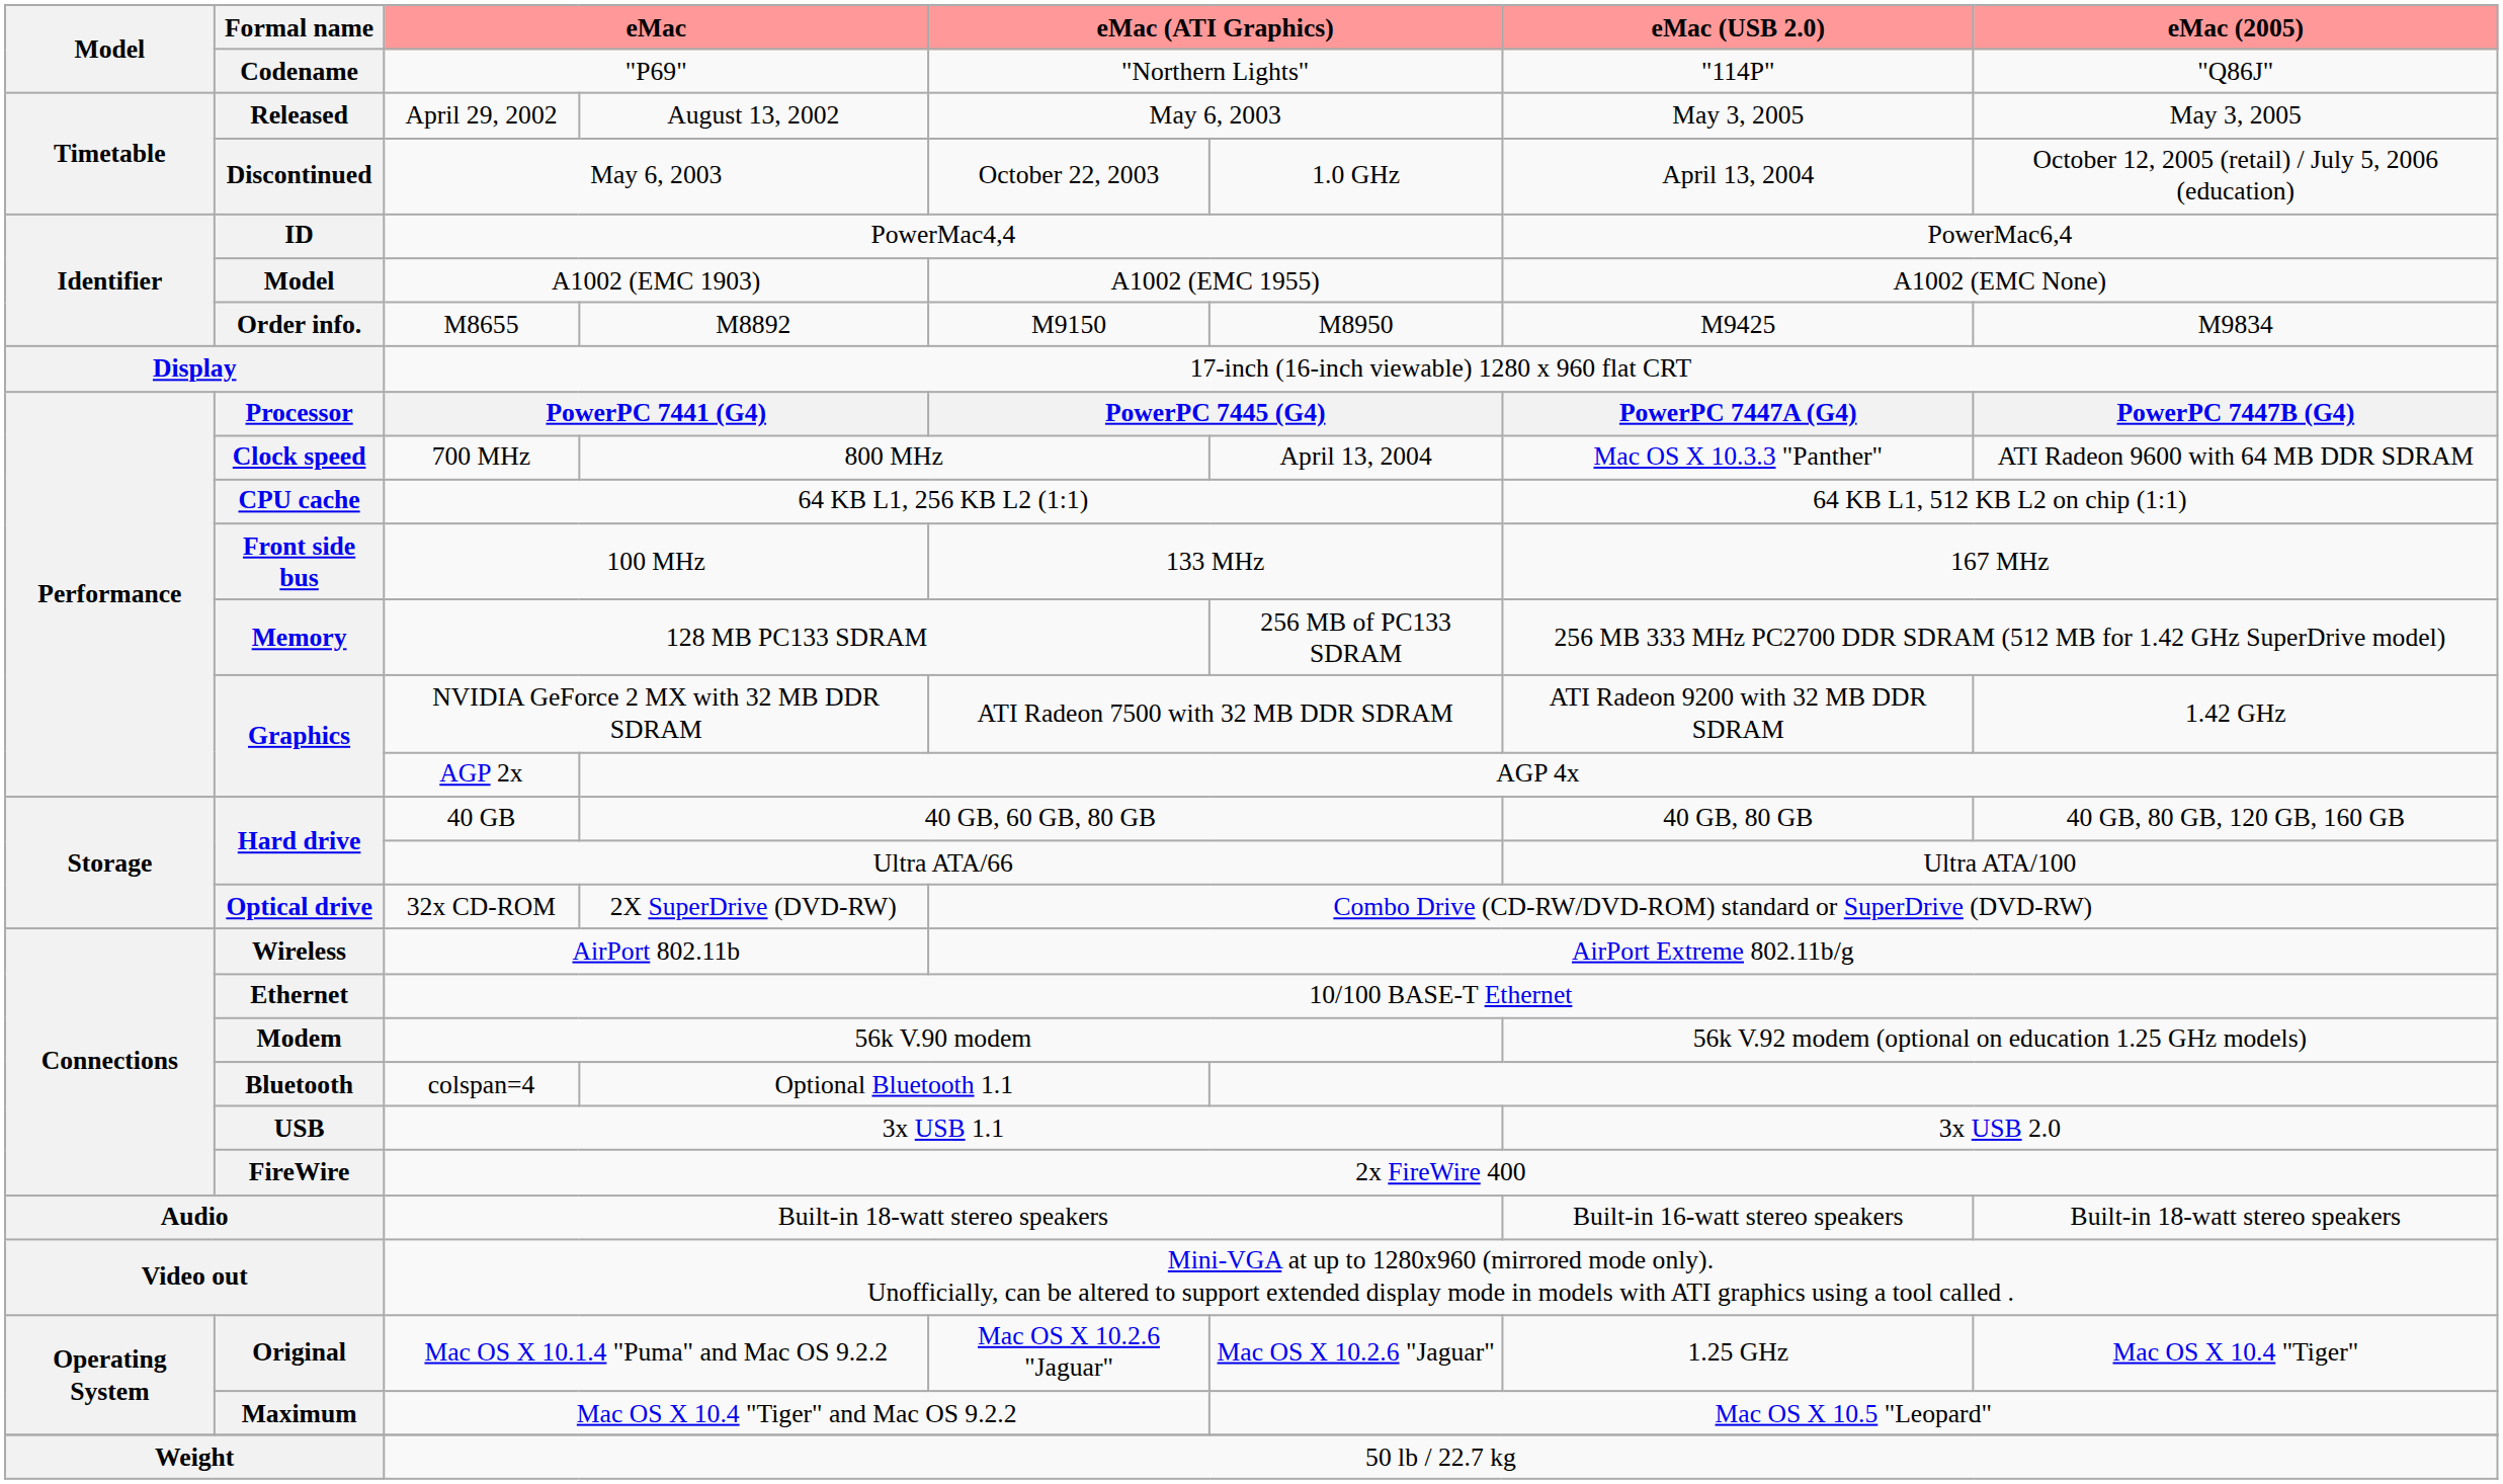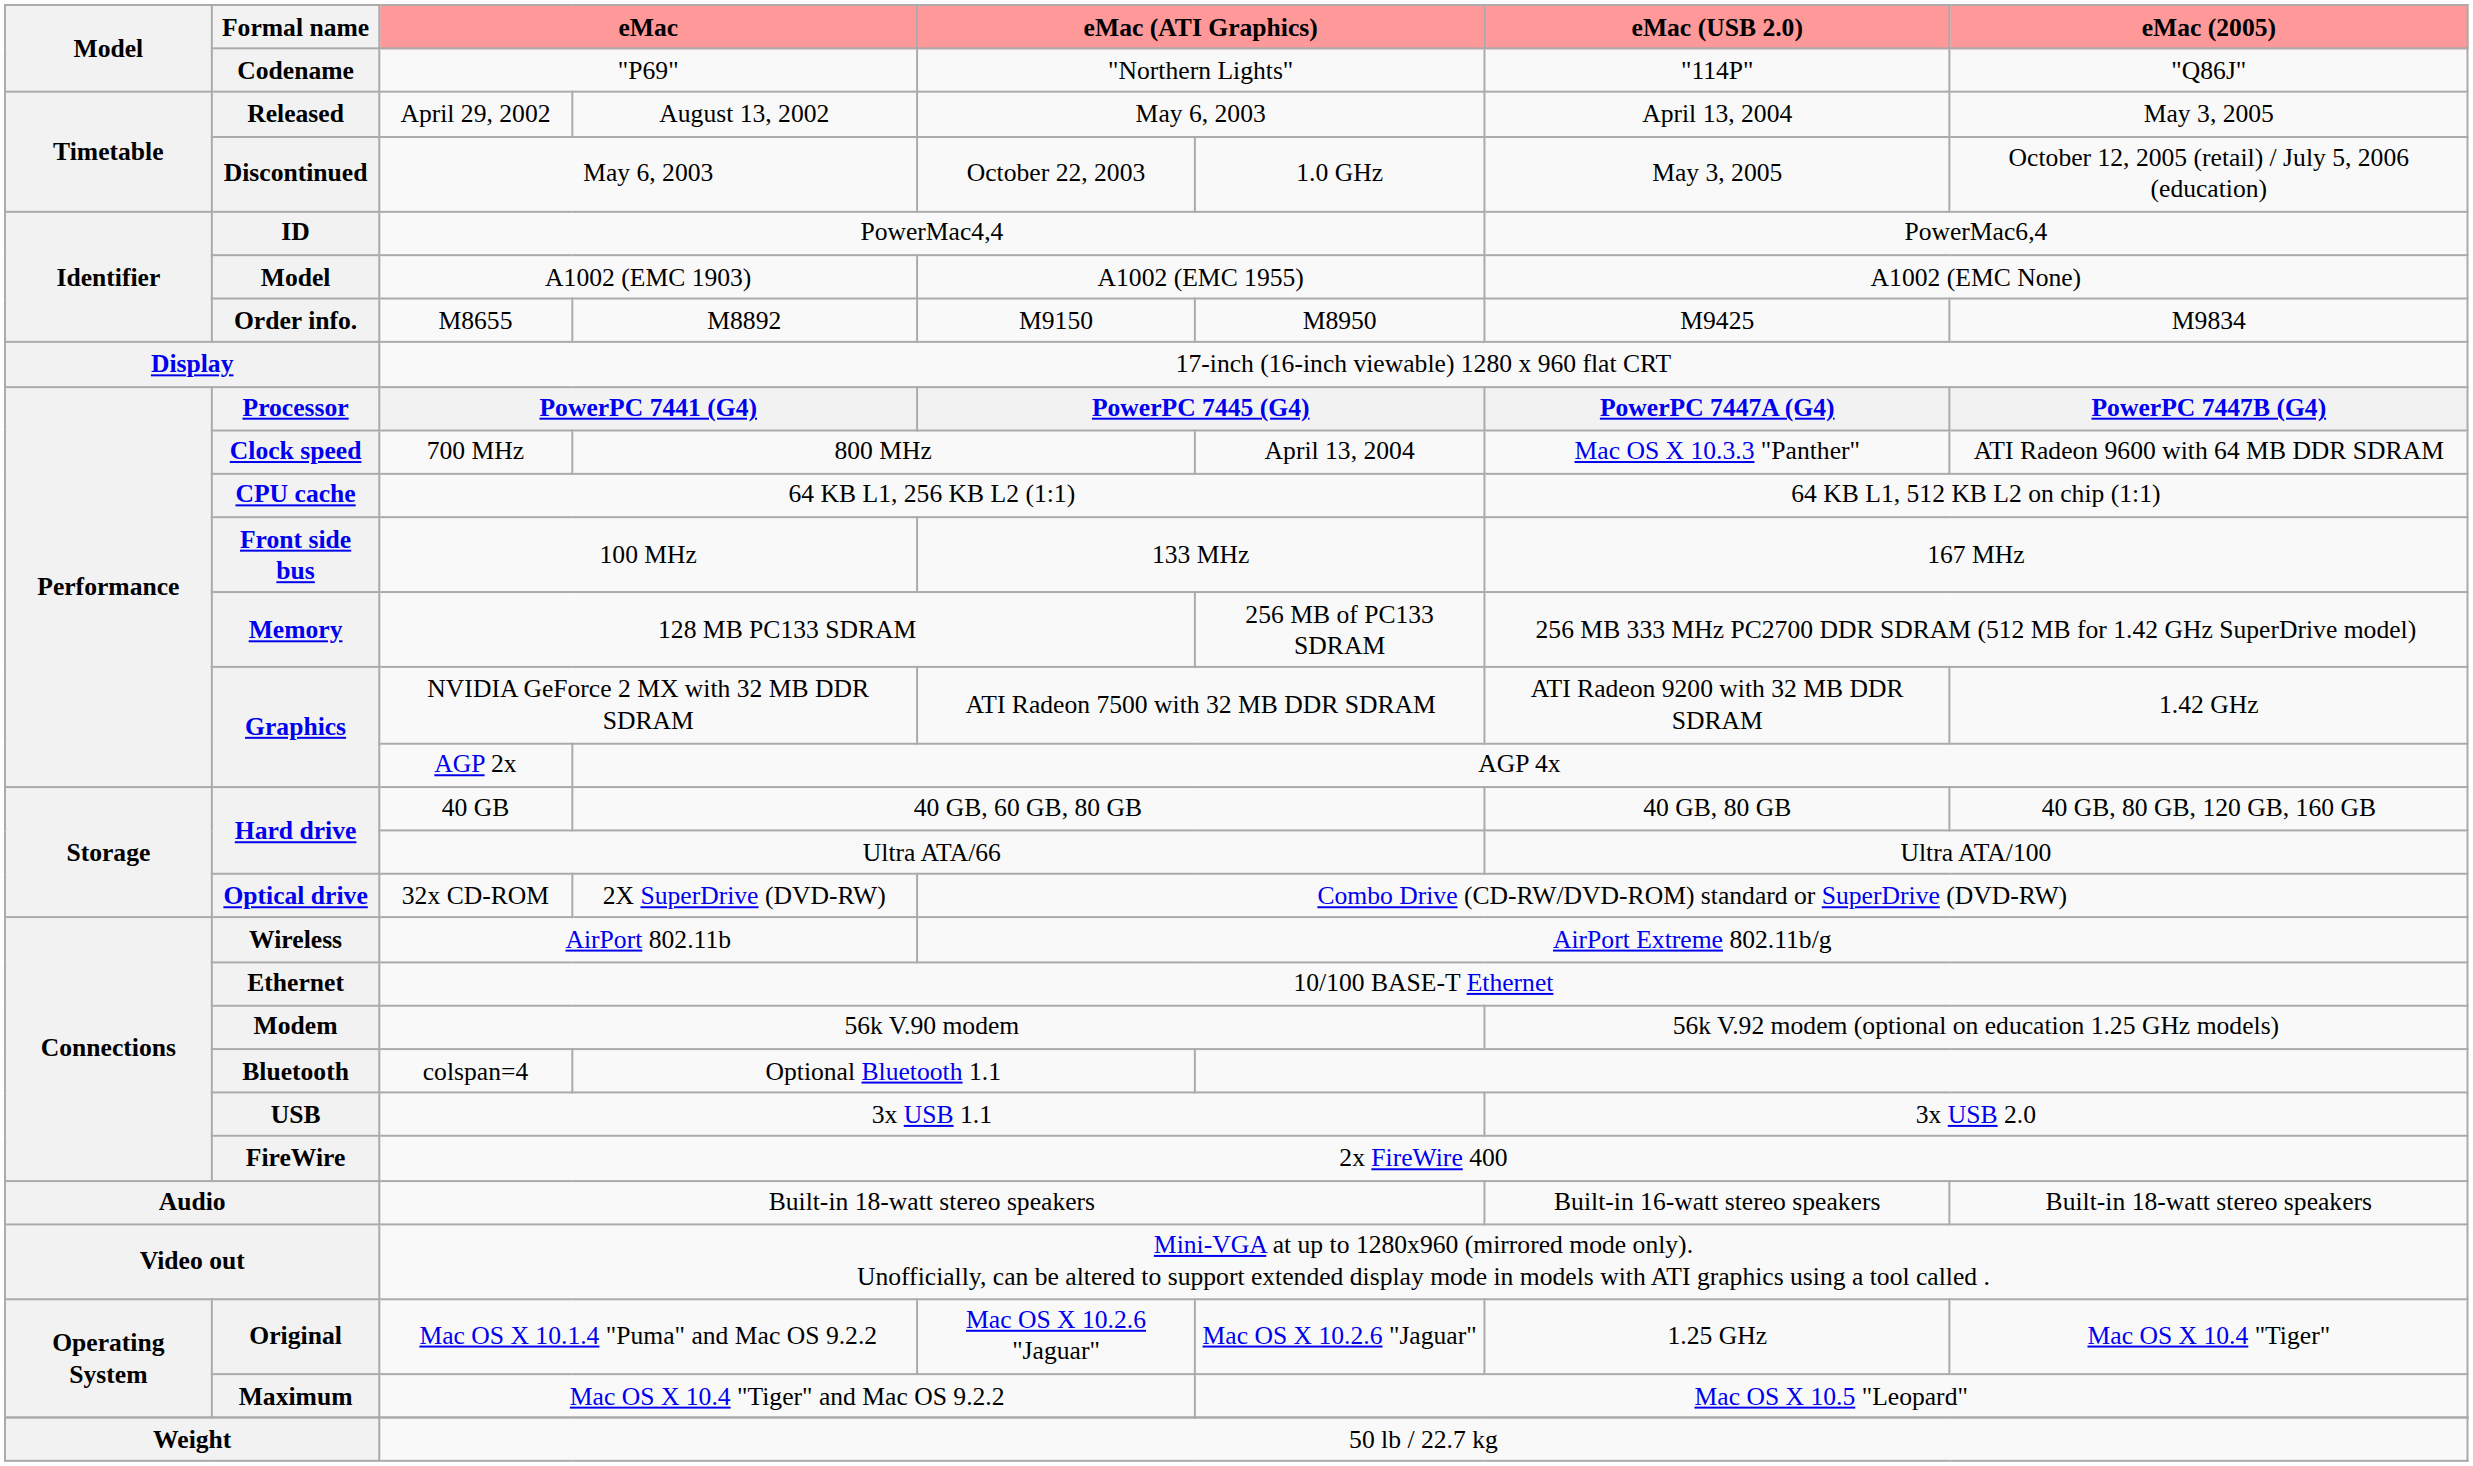Released | eMac (USB 2.0): May 3, 2005 -> April 13, 2004
Discontinued | eMac (USB 2.0): April 13, 2004 -> May 3, 2005
